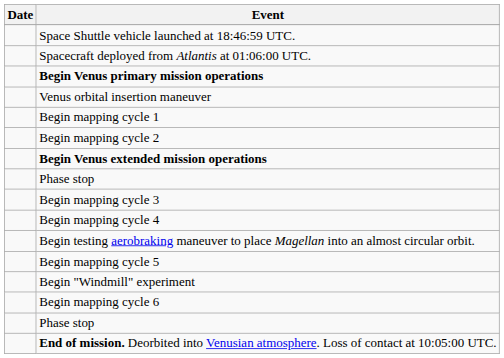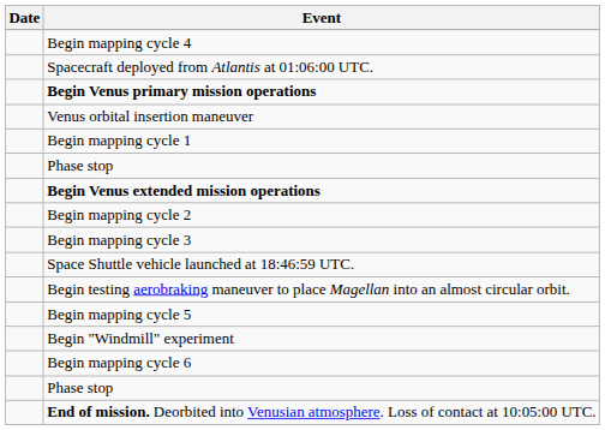row 2 | Event: Space Shuttle vehicle launched at 18:46:59 UTC. -> Begin mapping cycle 4
row 7 | Event: Begin mapping cycle 2 -> Phase stop
row 9 | Event: Phase stop -> Begin mapping cycle 2
row 11 | Event: Begin mapping cycle 4 -> Space Shuttle vehicle launched at 18:46:59 UTC.
